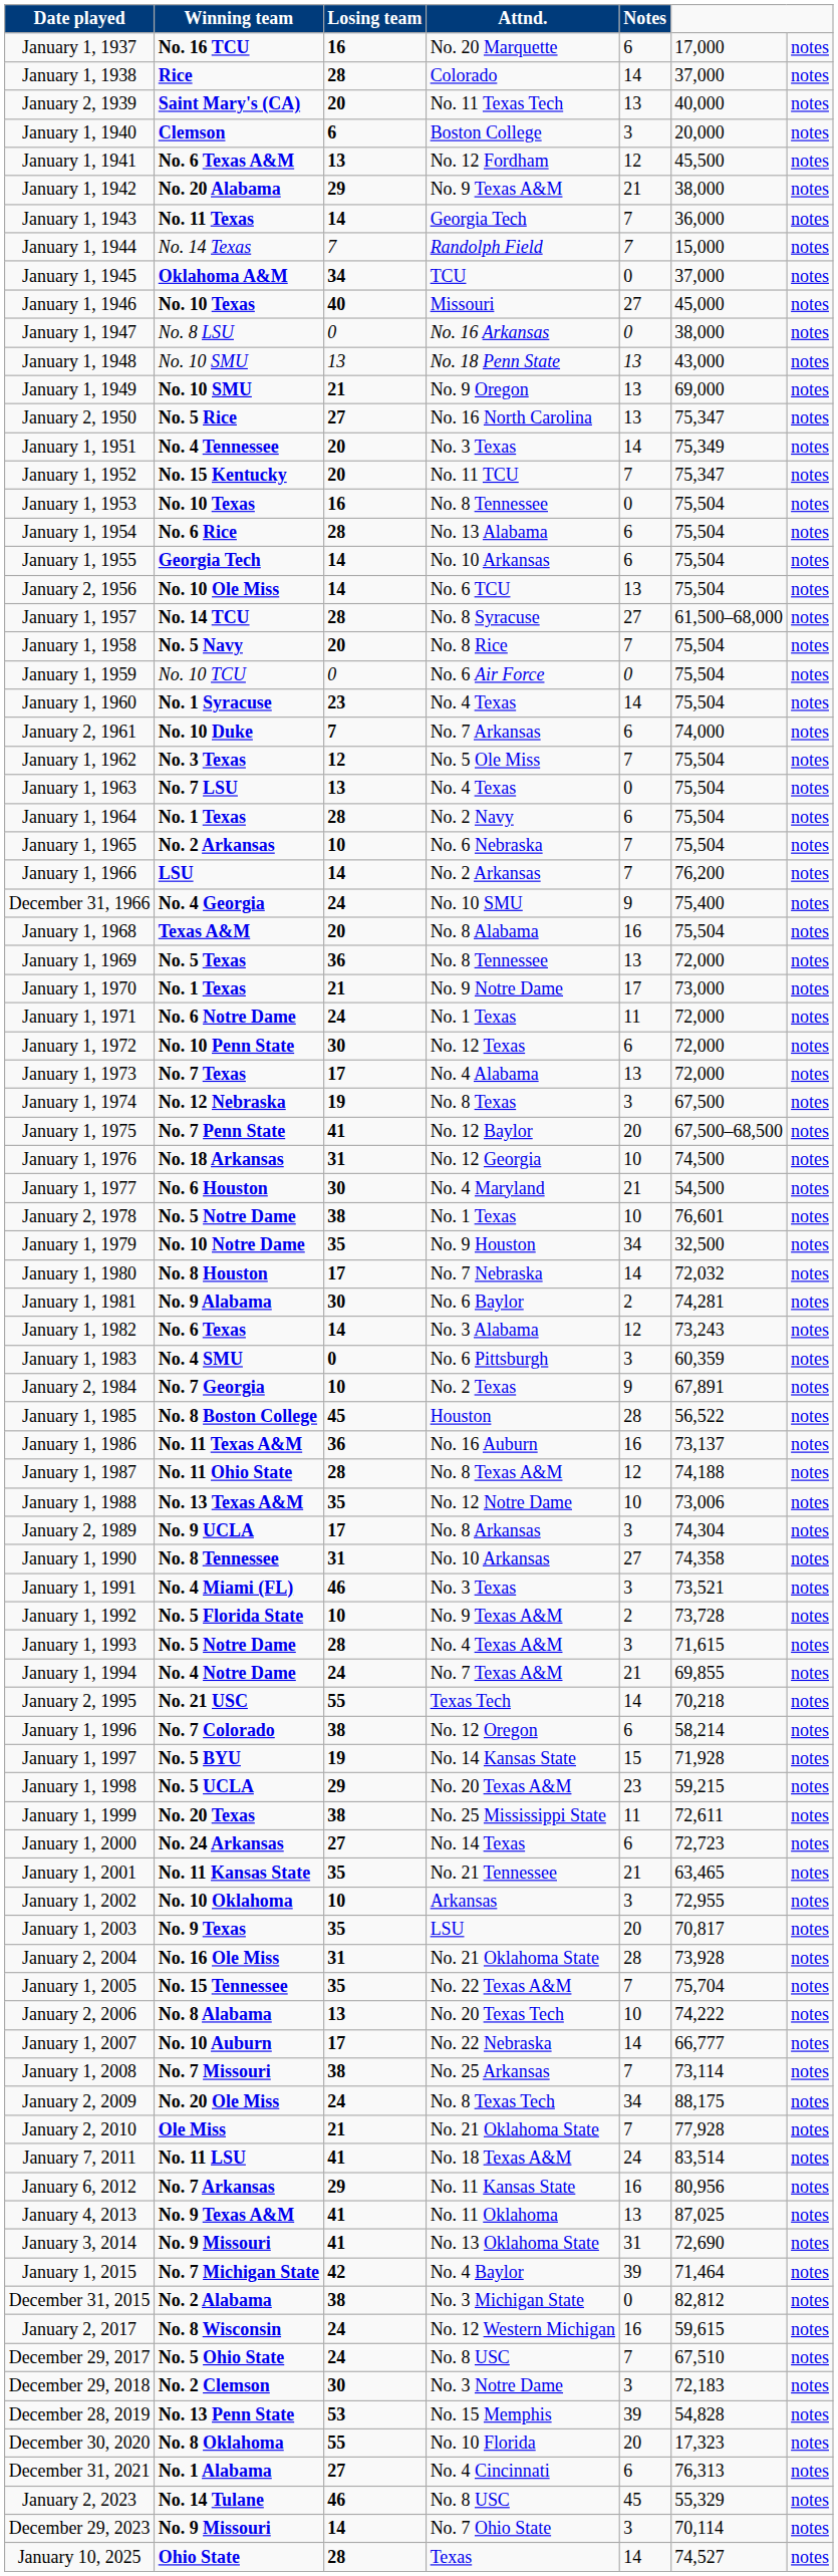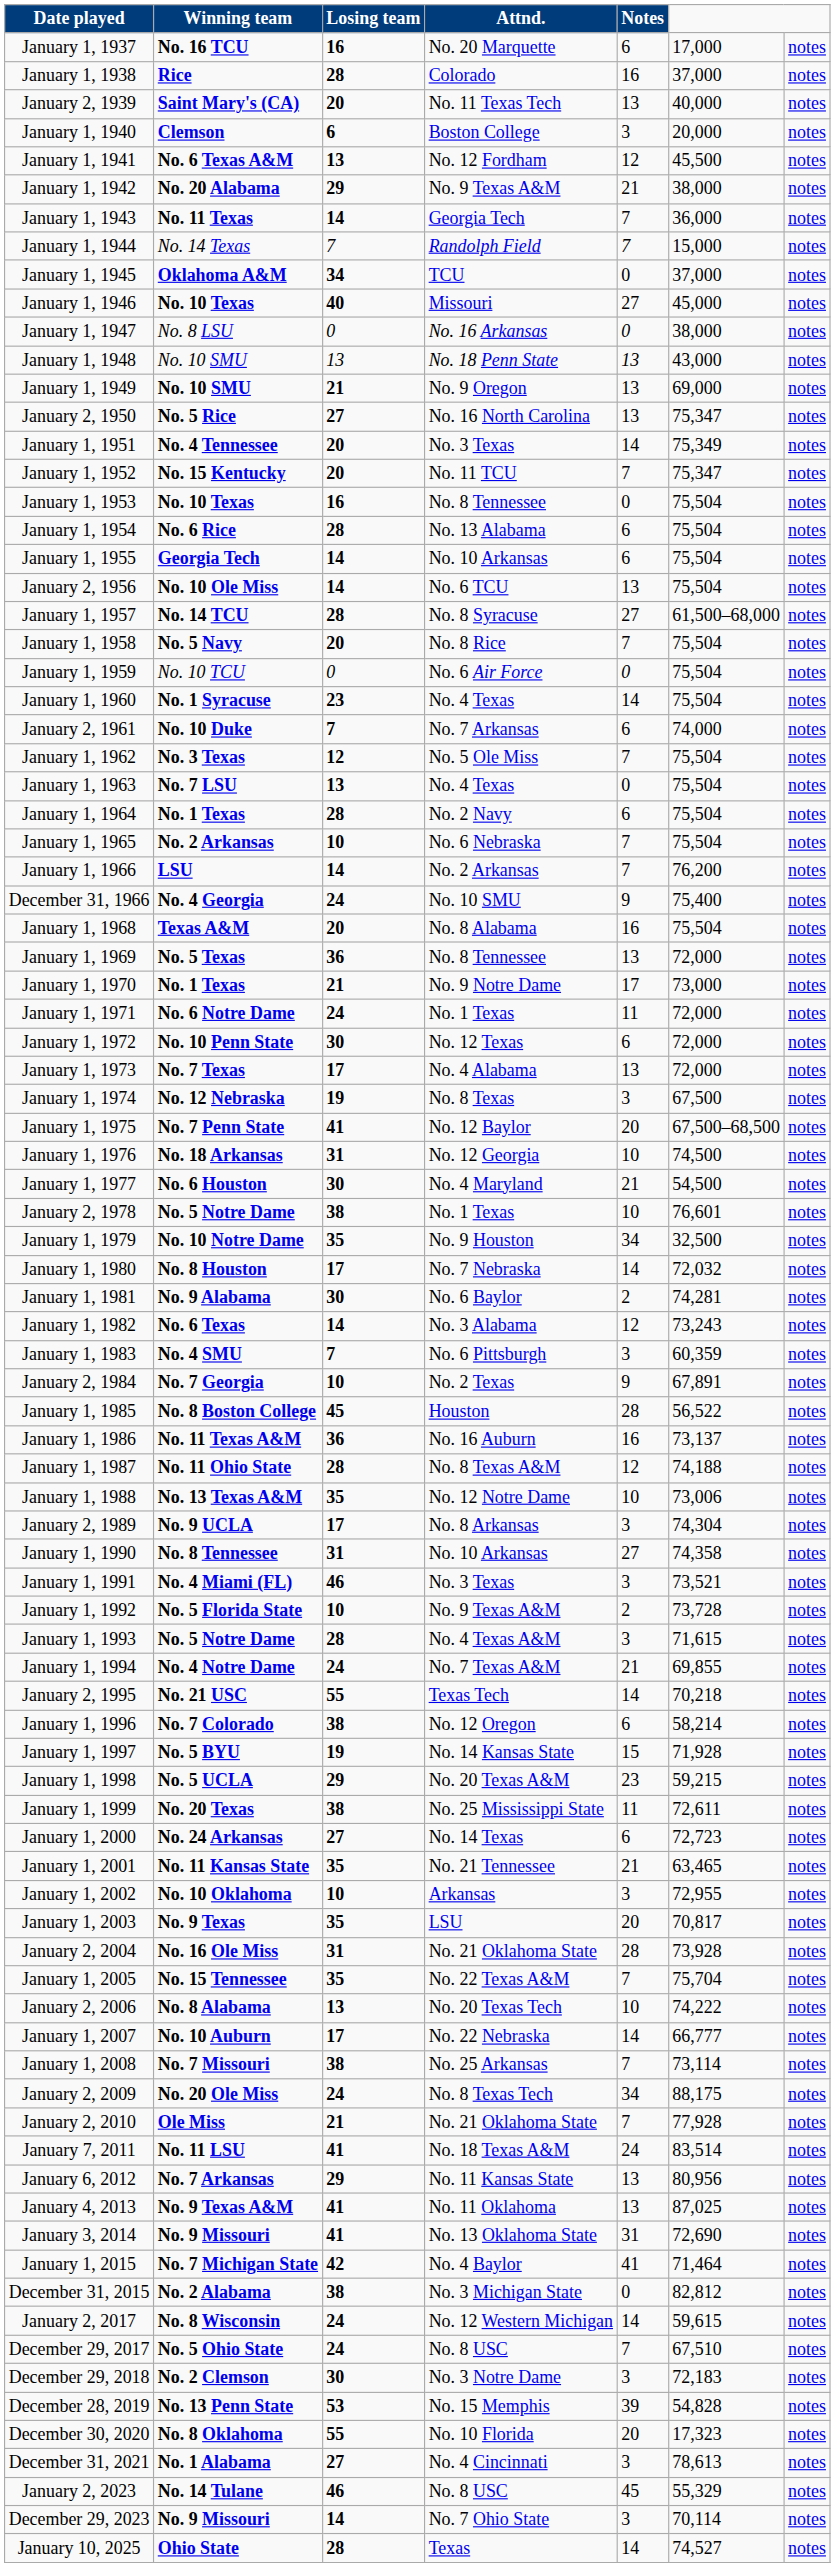January 1, 1938 | Notes: 14 -> 16
January 1, 1983 | Losing team: 0 -> 7
January 6, 2012 | Notes: 16 -> 13
January 1, 2015 | Notes: 39 -> 41
January 2, 2017 | Notes: 16 -> 14
December 31, 2021 | Notes: 6 -> 3
December 31, 2021 | column 6: 76,313 -> 78,613
